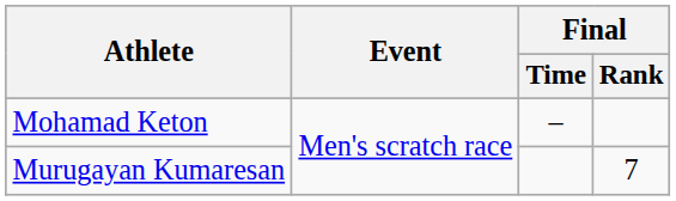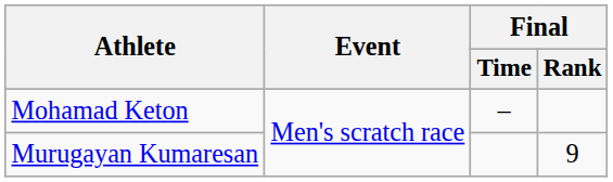Murugayan Kumaresan | Final / Rank: 7 -> 9
